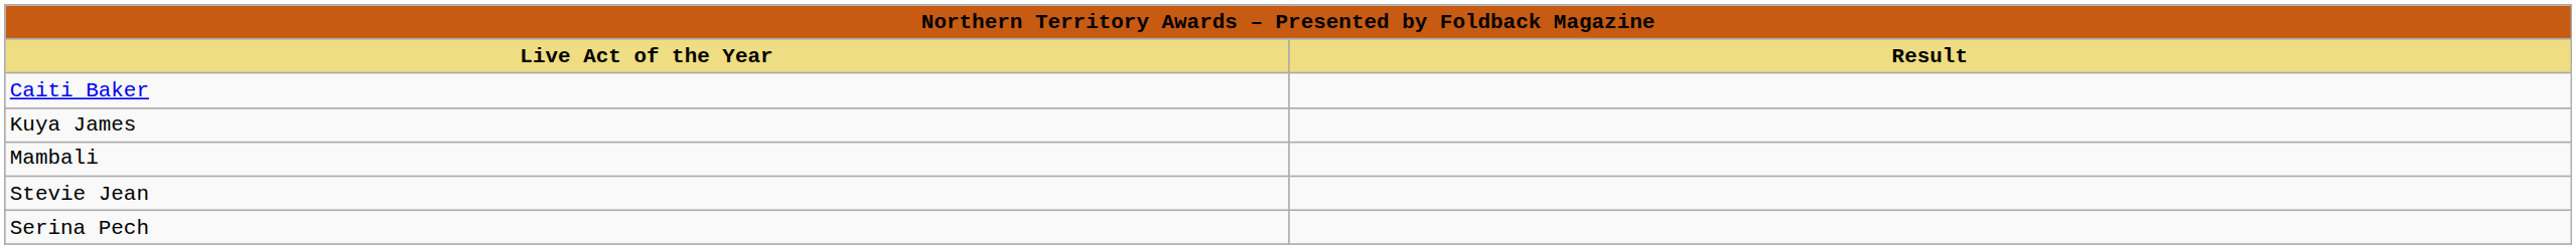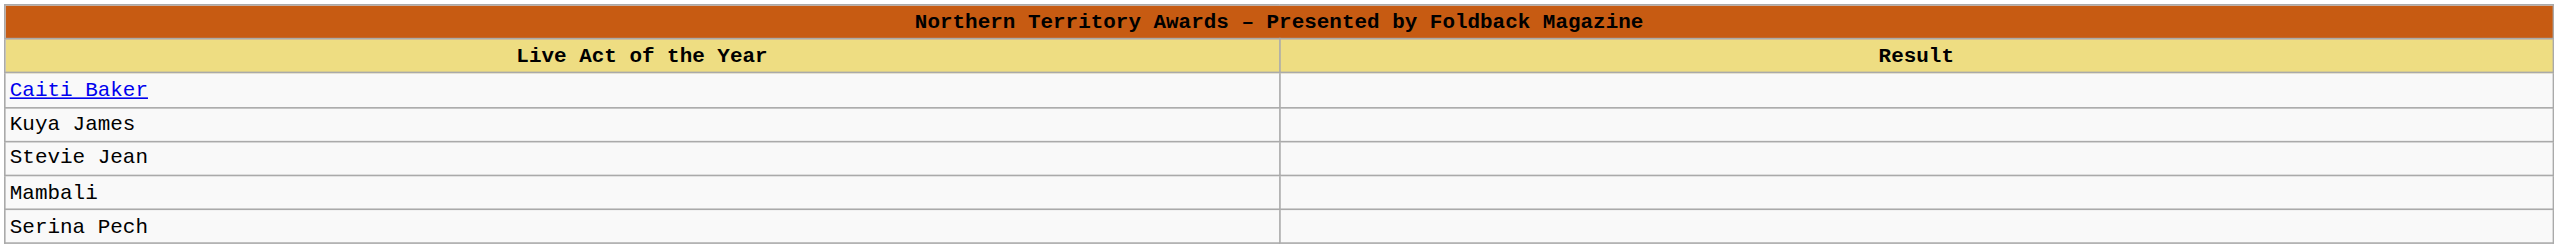rows swapped: Mambali <-> Stevie Jean
